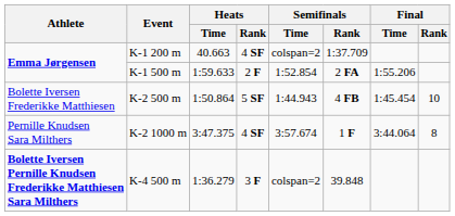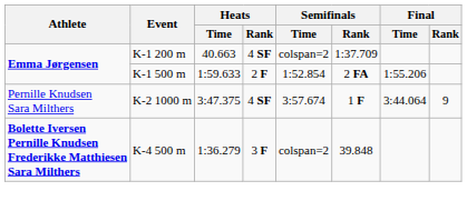- row: Bolette Iversen Frederikke Matthiesen | K-2 500 m | 1:50.864 | 5 SF | 1:44.943 | 4 FB | 1:45.454 | 10
K-2 1000 m | Final / Rank: 8 -> 9
